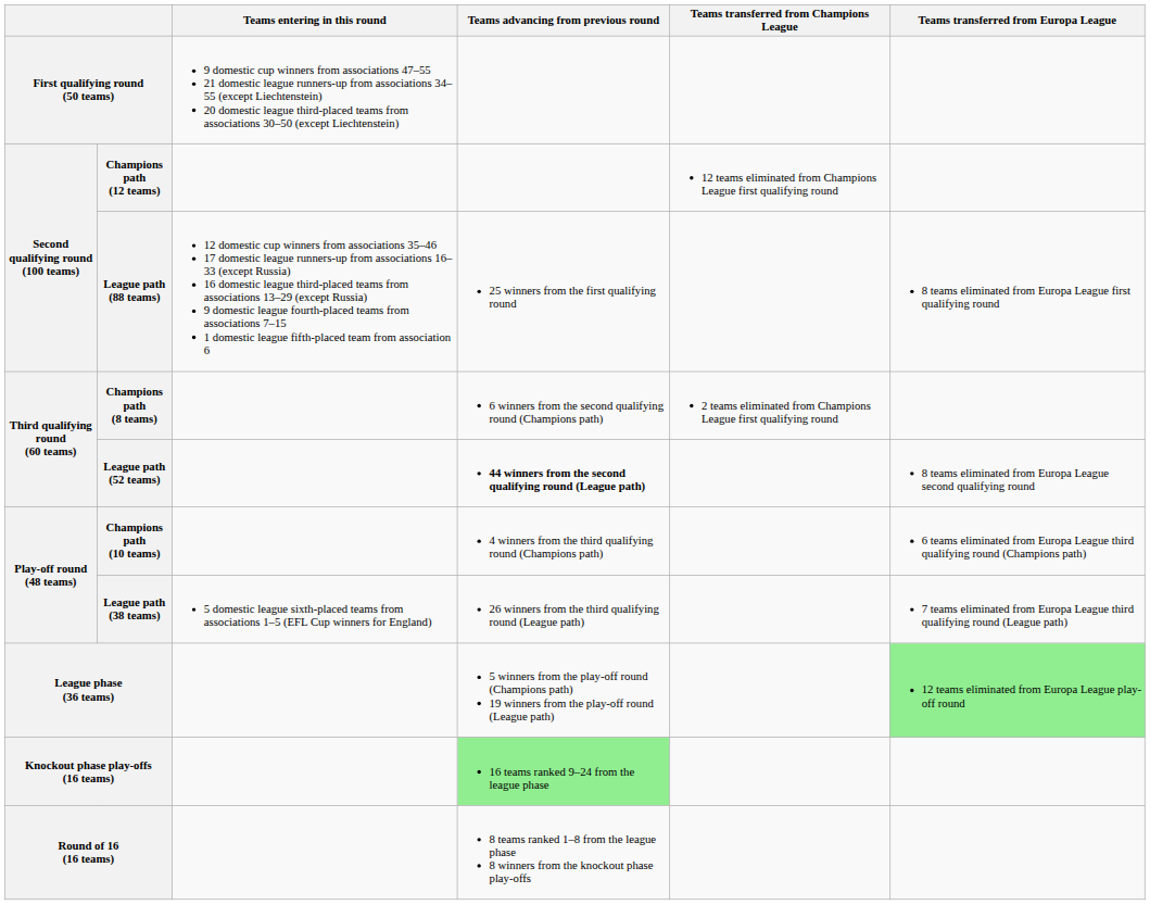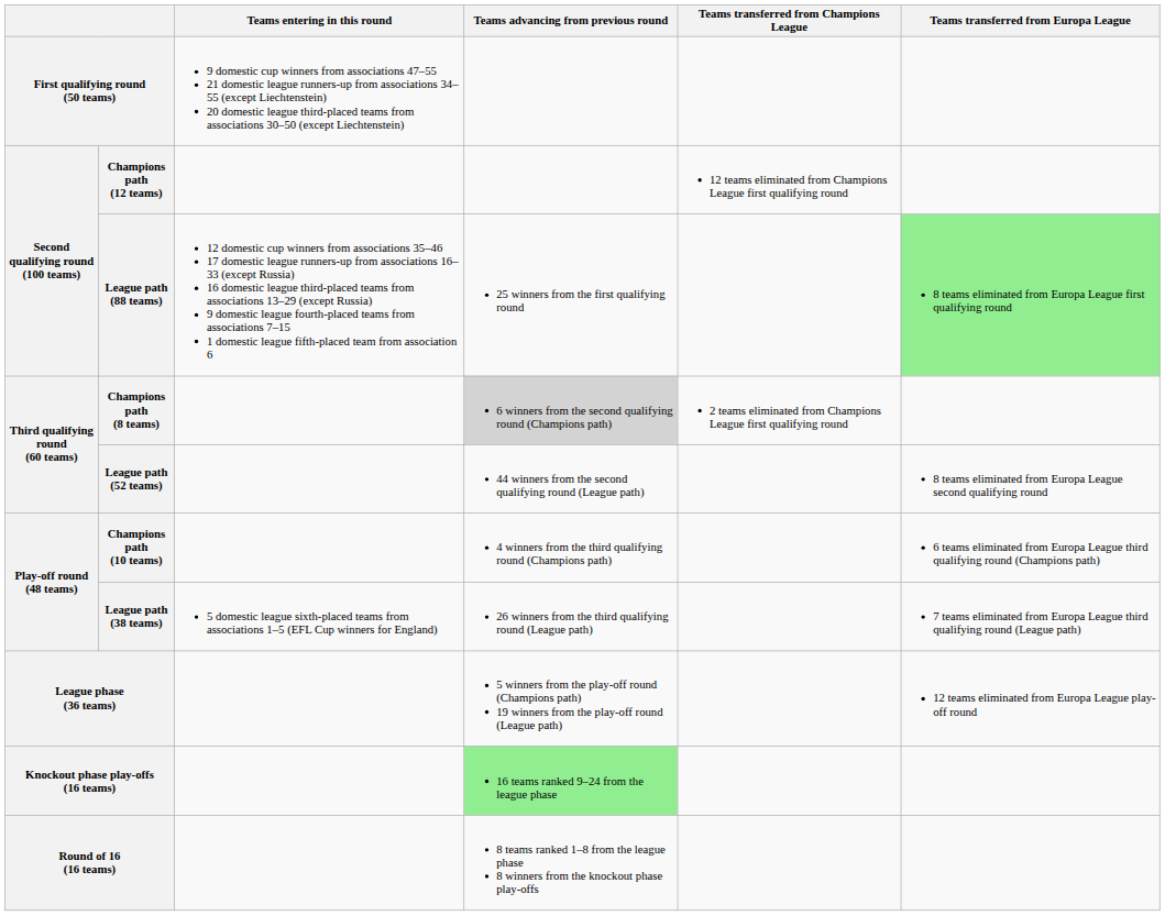League path (88 teams) | Teams transferred from Europa League: no background -> lightgreen background
Champions path (8 teams) | Teams advancing from previous round: no background -> lightgrey background
League path (52 teams) | Teams advancing from previous round: bold -> normal
League phase (36 teams) | Teams transferred from Europa League: lightgreen background -> no background
